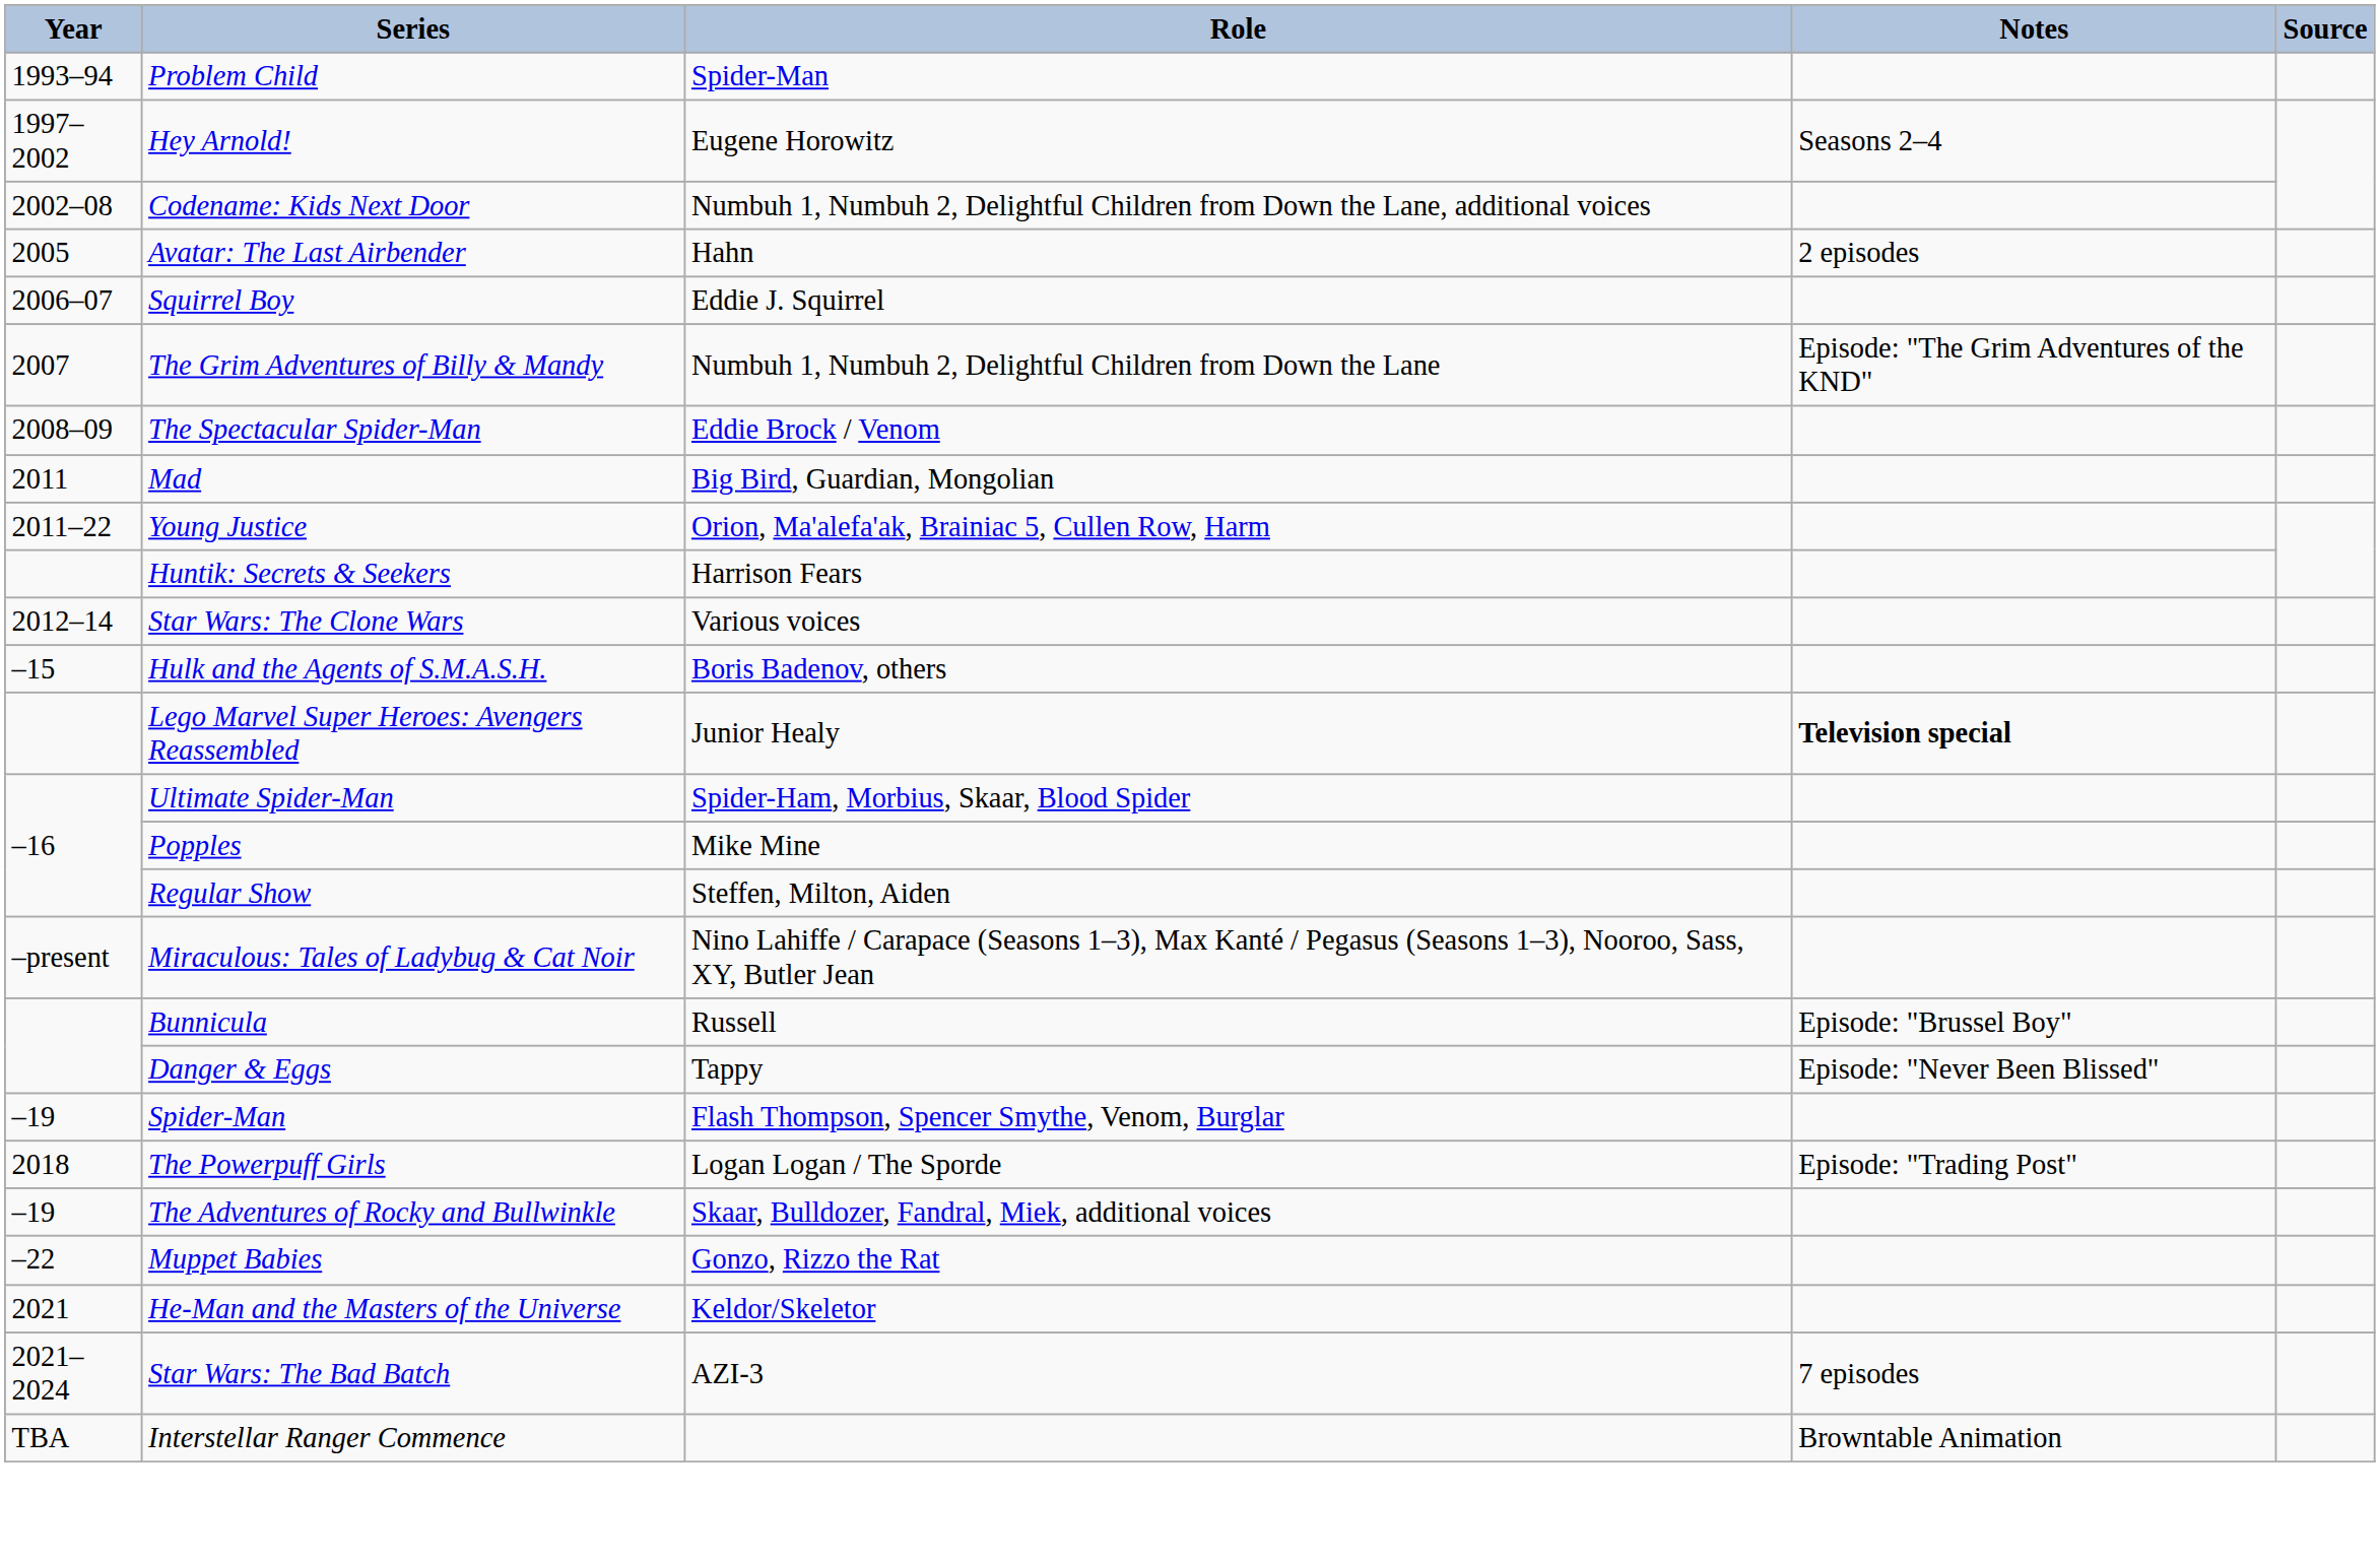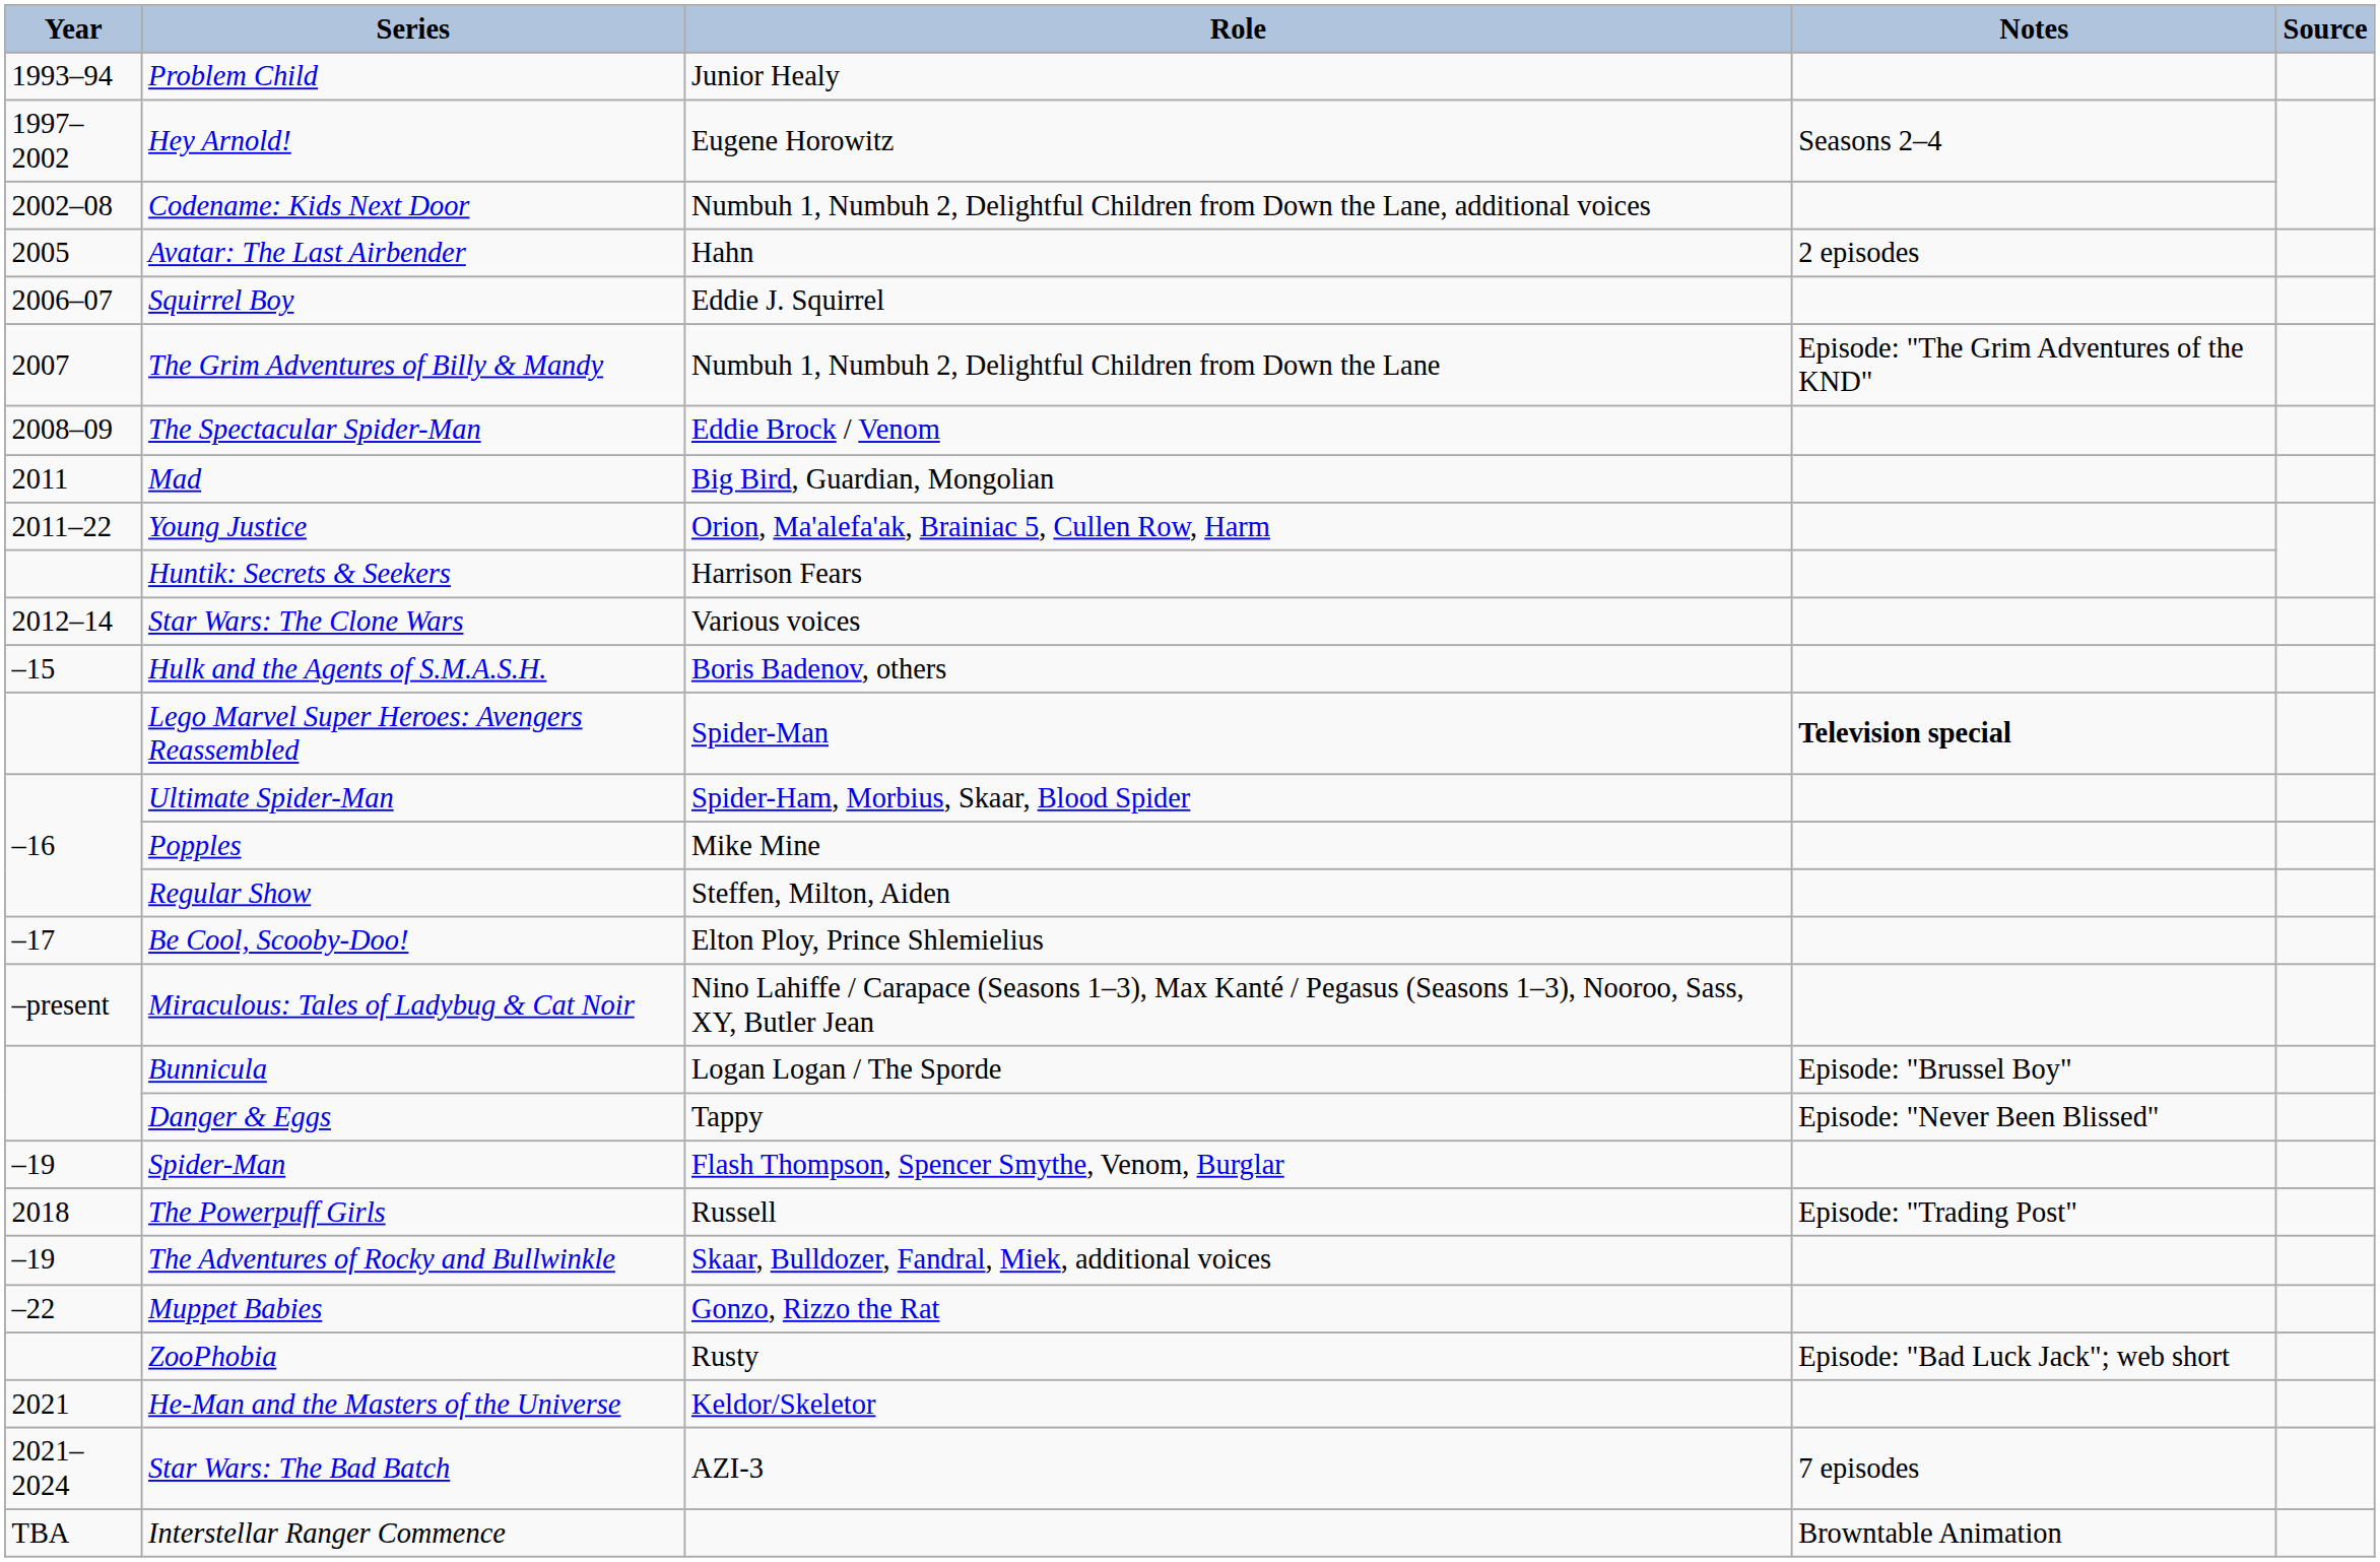Problem Child | Role: Spider-Man -> Junior Healy
Lego Marvel Super Heroes: Avengers Reassembled | Role: Junior Healy -> Spider-Man
+ row: –17 | Be Cool, Scooby-Doo! | Elton Ploy, Prince Shlemielius
Bunnicula | Role: Russell -> Logan Logan / The Sporde
The Powerpuff Girls | Role: Logan Logan / The Sporde -> Russell
+ row: ZooPhobia | Rusty | Episode: "Bad Luck Jack"; web short
